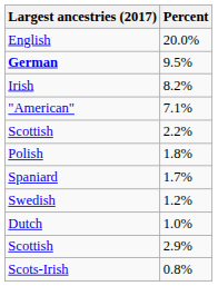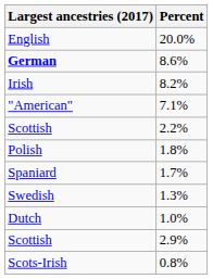row 3 | Percent: 9.5% -> 8.6%
row 9 | Percent: 1.2% -> 1.3%
